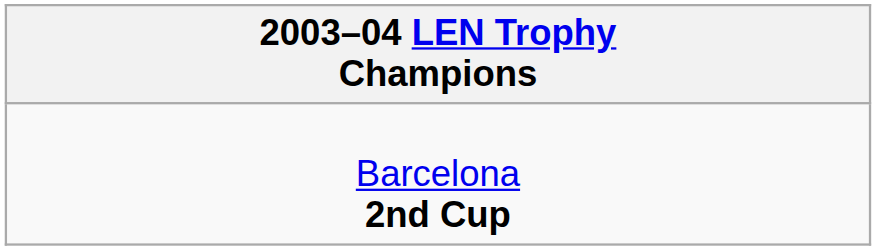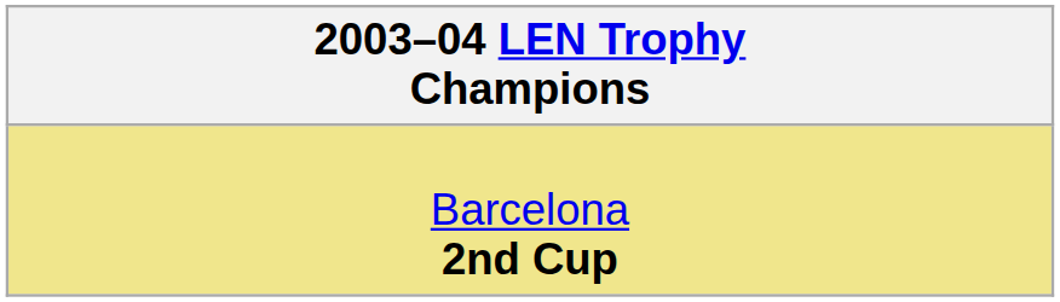row 2 | column 1: no background -> khaki background
